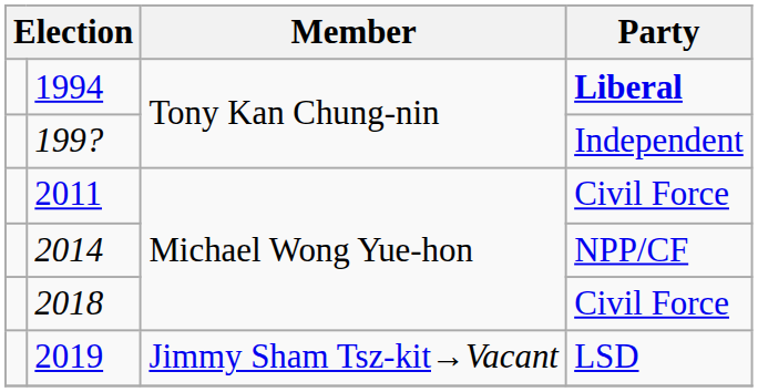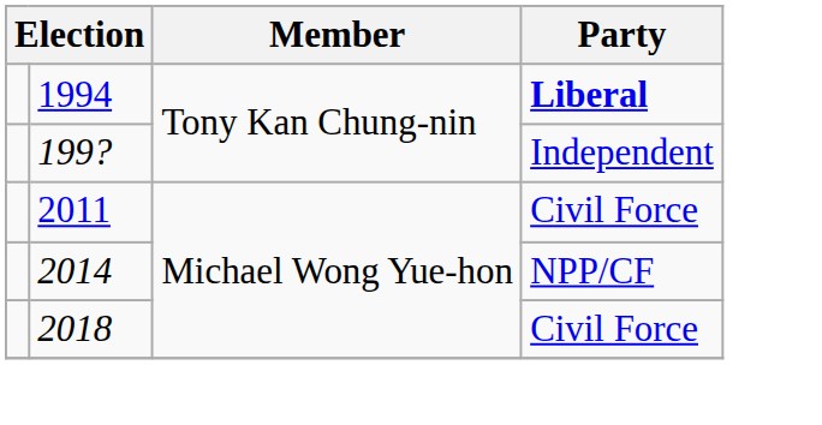- row: 2019 | Jimmy Sham Tsz-kit→Vacant | LSD
